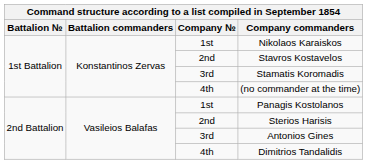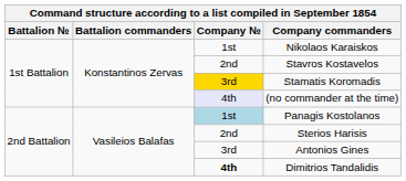Stamatis Koromadis | Company №: no background -> gold background
(no commander at the time) | Company №: no background -> lavender background
Panagis Kostolanos | Company №: no background -> lightblue background
Dimitrios Tandalidis | Company №: normal -> bold
